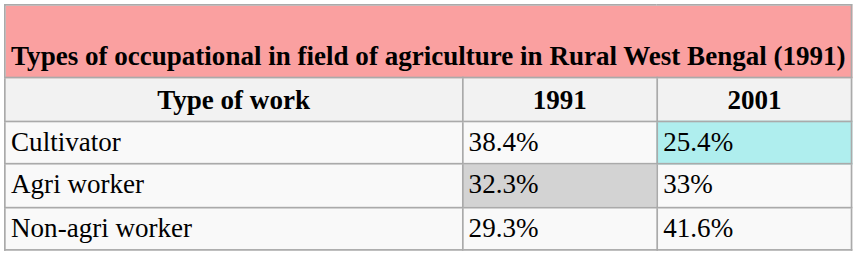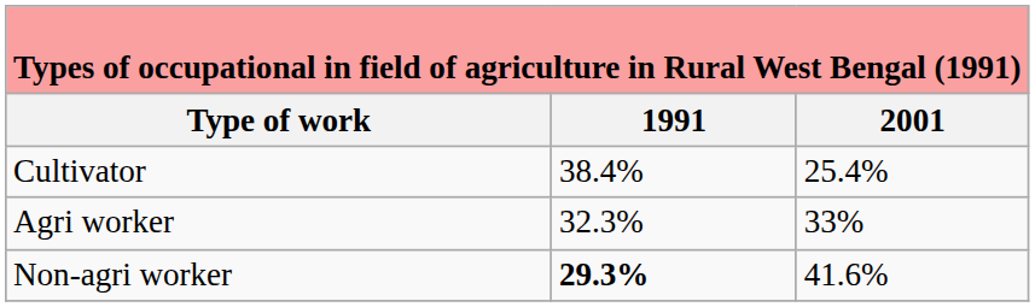Cultivator | 2001: paleturquoise background -> no background
Agri worker | 1991: lightgrey background -> no background
Non-agri worker | 1991: normal -> bold
